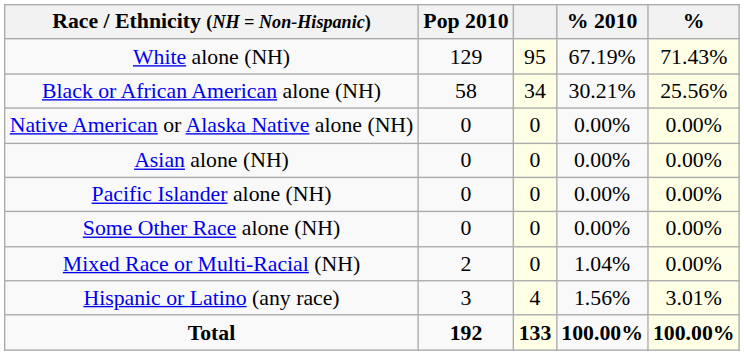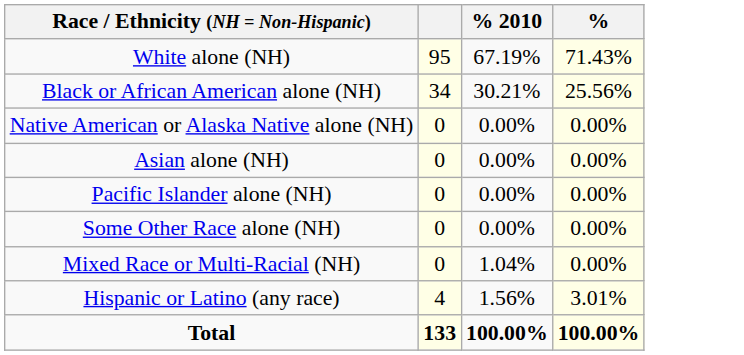- column: Pop 2010 | 129 | 58 | 0 | 0 | 0 | 0 | 2 | 3 | 192
